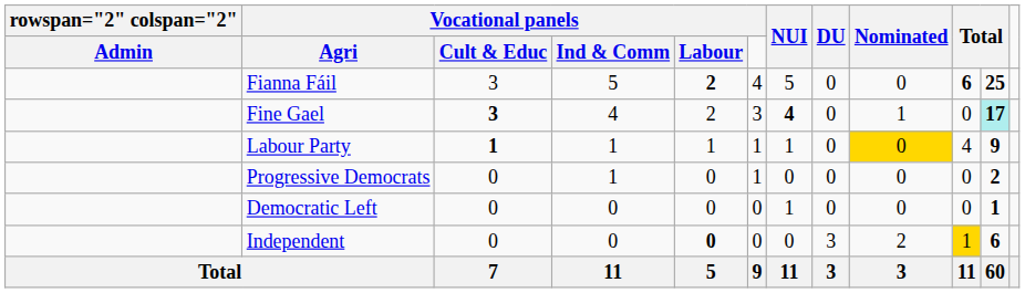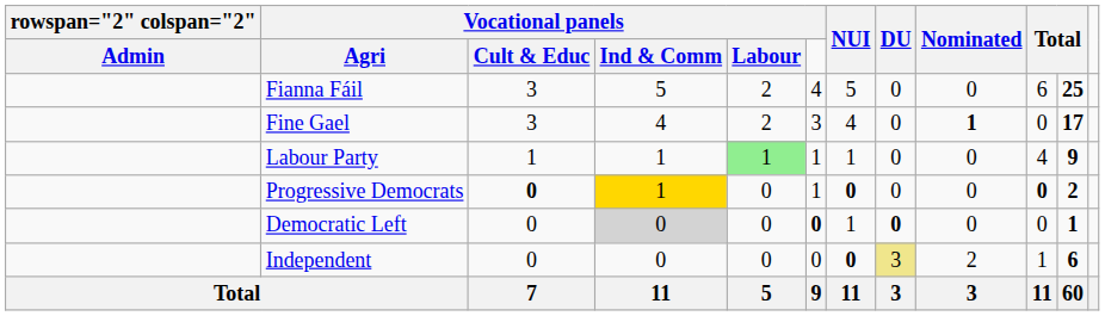Fianna Fáil | Vocational panels / Labour: bold -> normal
Fianna Fáil | column 10: bold -> normal
Fine Gael | Vocational panels / Cult & Educ: bold -> normal
Fine Gael | NUI: bold -> normal
Fine Gael | Nominated: normal -> bold
Fine Gael | column 11: paleturquoise background -> no background
Labour Party | Vocational panels / Cult & Educ: bold -> normal
Labour Party | Vocational panels / Labour: no background -> lightgreen background
Labour Party | Nominated: gold background -> no background
Progressive Democrats | Vocational panels / Cult & Educ: normal -> bold
Progressive Democrats | Vocational panels / Ind & Comm: no background -> gold background
Progressive Democrats | NUI: normal -> bold
Progressive Democrats | column 10: normal -> bold
Democratic Left | Vocational panels / Ind & Comm: no background -> lightgrey background
Democratic Left | Vocational panels: normal -> bold
Democratic Left | DU: normal -> bold
Independent | Vocational panels / Labour: bold -> normal
Independent | NUI: normal -> bold
Independent | DU: no background -> khaki background
Independent | column 10: gold background -> no background
